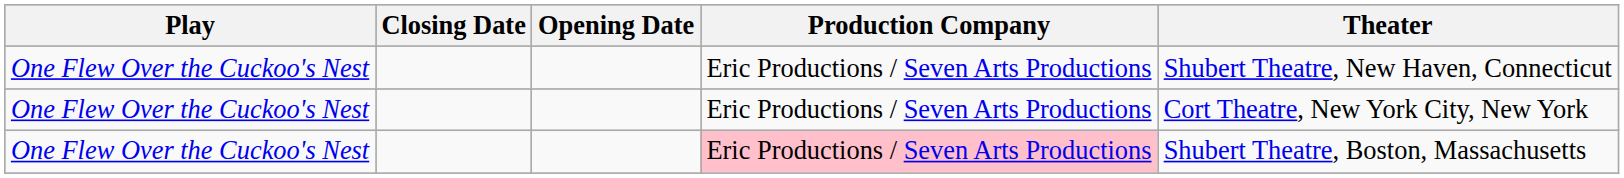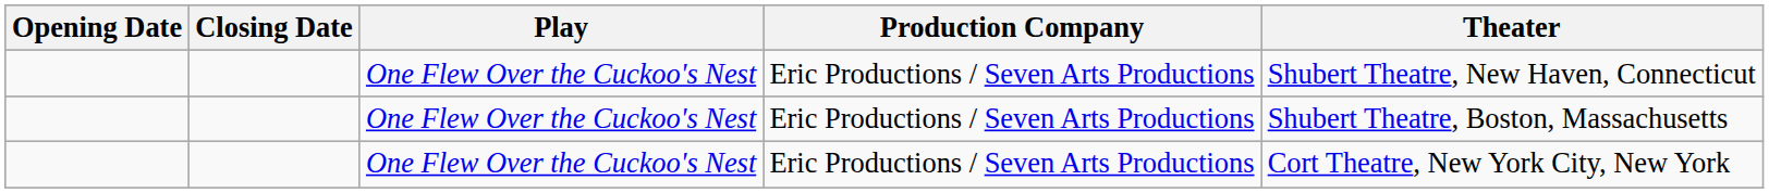columns swapped: Opening Date <-> Play
row 3 | Theater: Cort Theatre, New York City, New York -> Shubert Theatre, Boston, Massachusetts
row 4 | Production Company: pink background -> no background
row 4 | Theater: Shubert Theatre, Boston, Massachusetts -> Cort Theatre, New York City, New York
